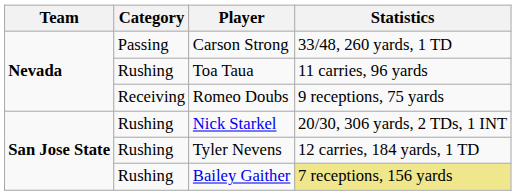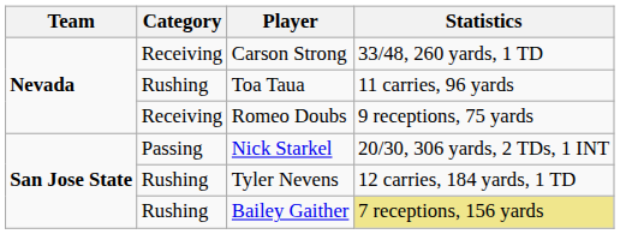Carson Strong | Category: Passing -> Receiving
Nick Starkel | Category: Rushing -> Passing
